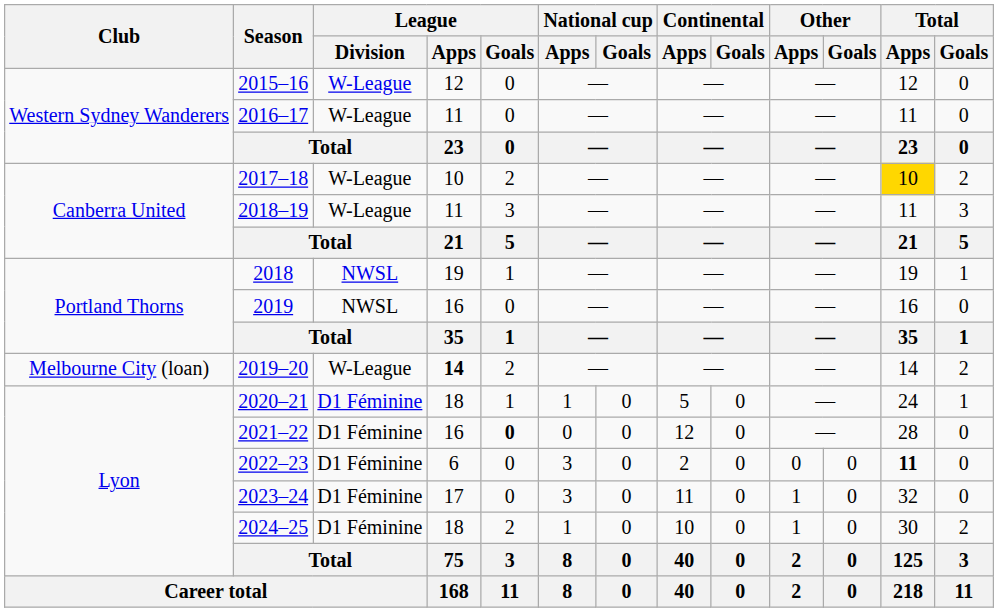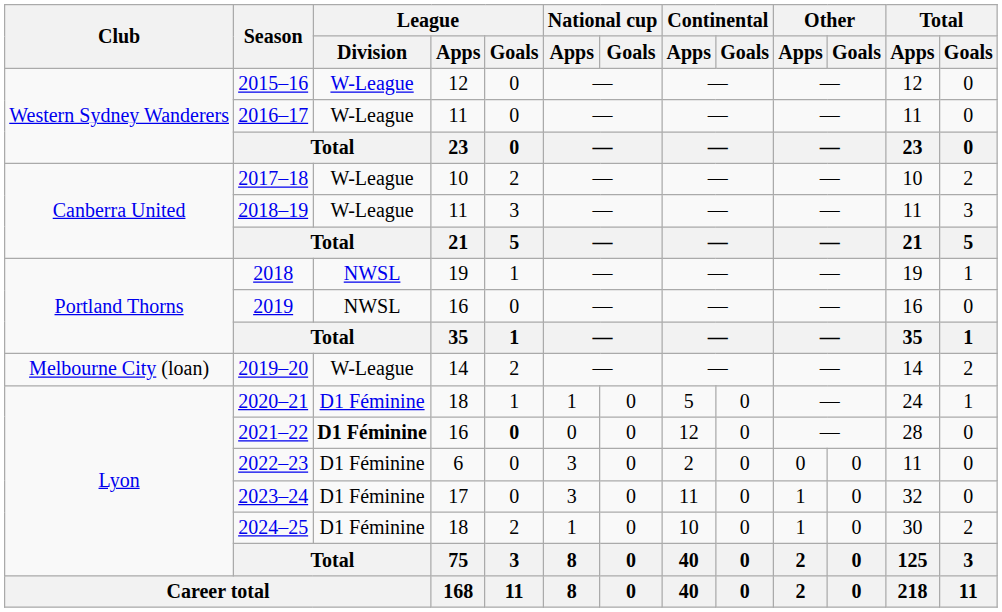2017–18 | Total / Apps: gold background -> no background
2019–20 | League / Apps: bold -> normal
2021–22 | League / Division: normal -> bold
2022–23 | Total / Apps: bold -> normal
